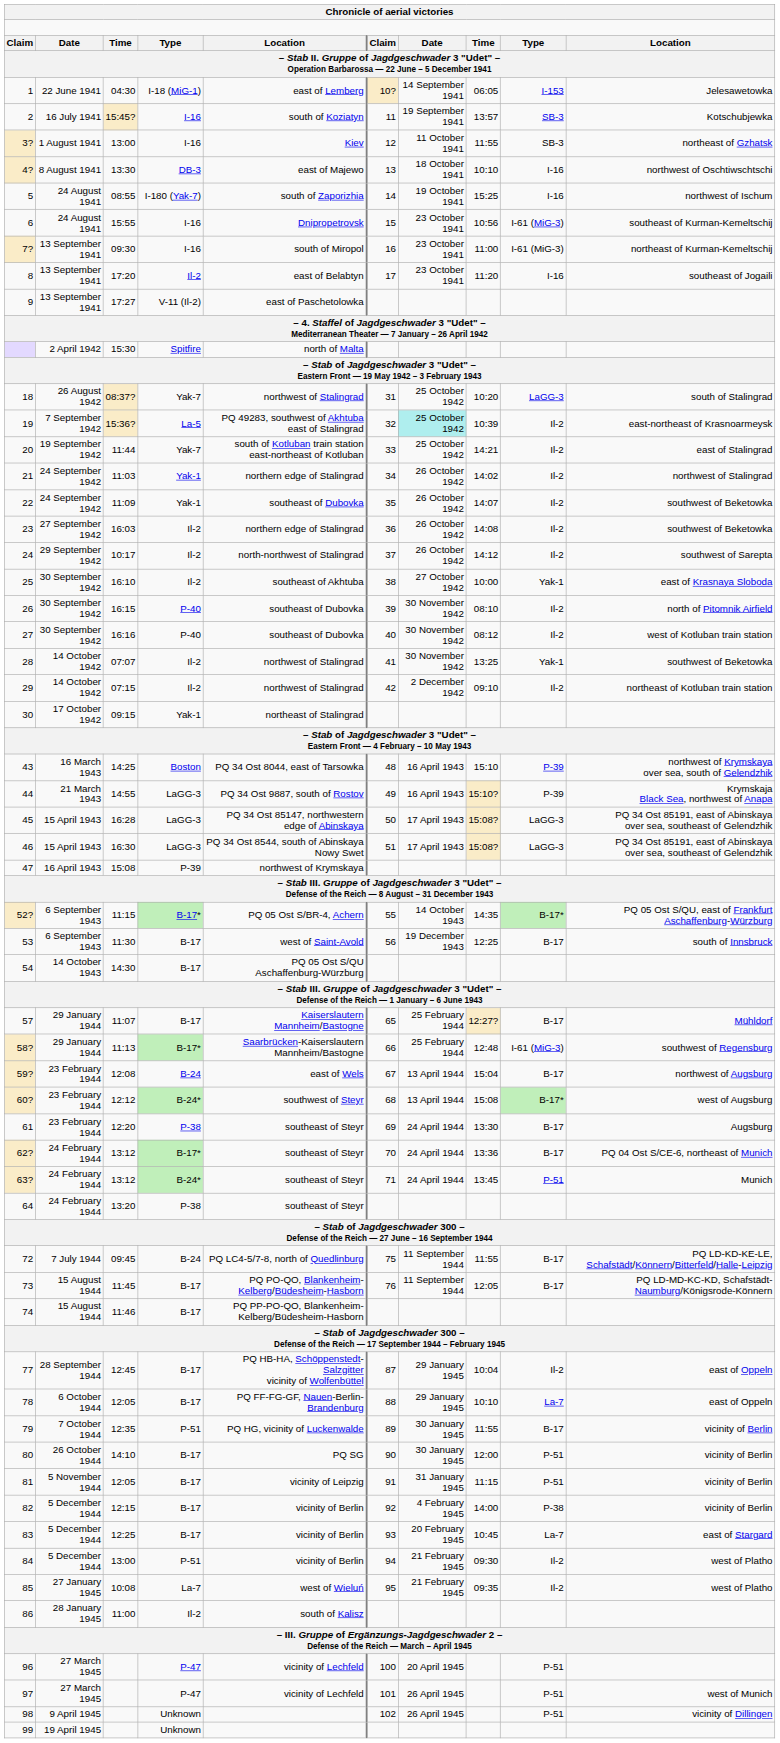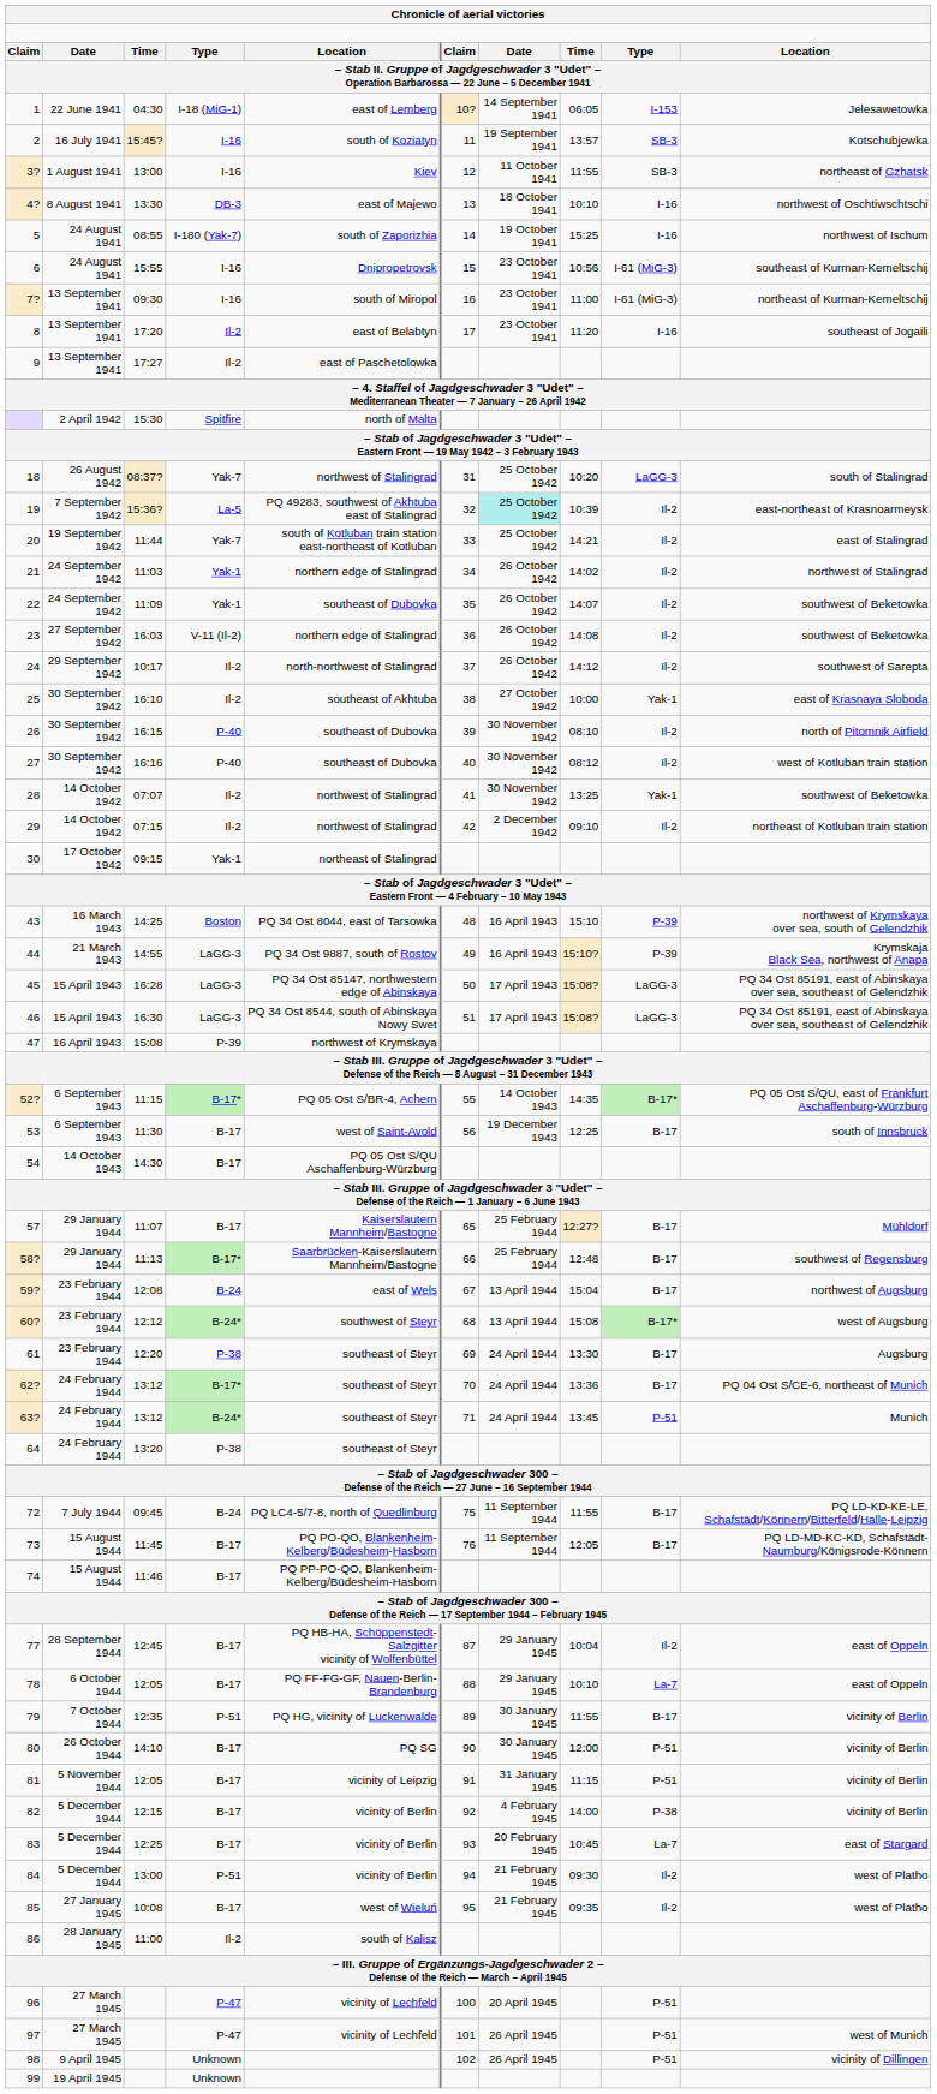9 | column 4: V-11 (Il-2) -> Il-2
23 | column 4: Il-2 -> V-11 (Il-2)
58? | column 9: I-61 (MiG-3) -> B-17
85 | column 4: La-7 -> B-17
